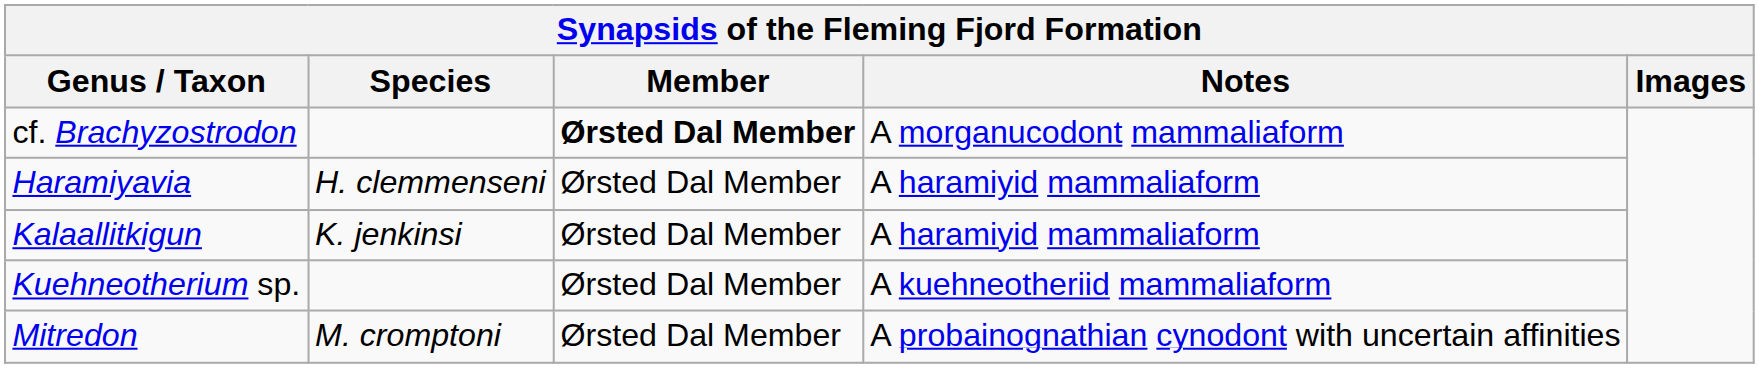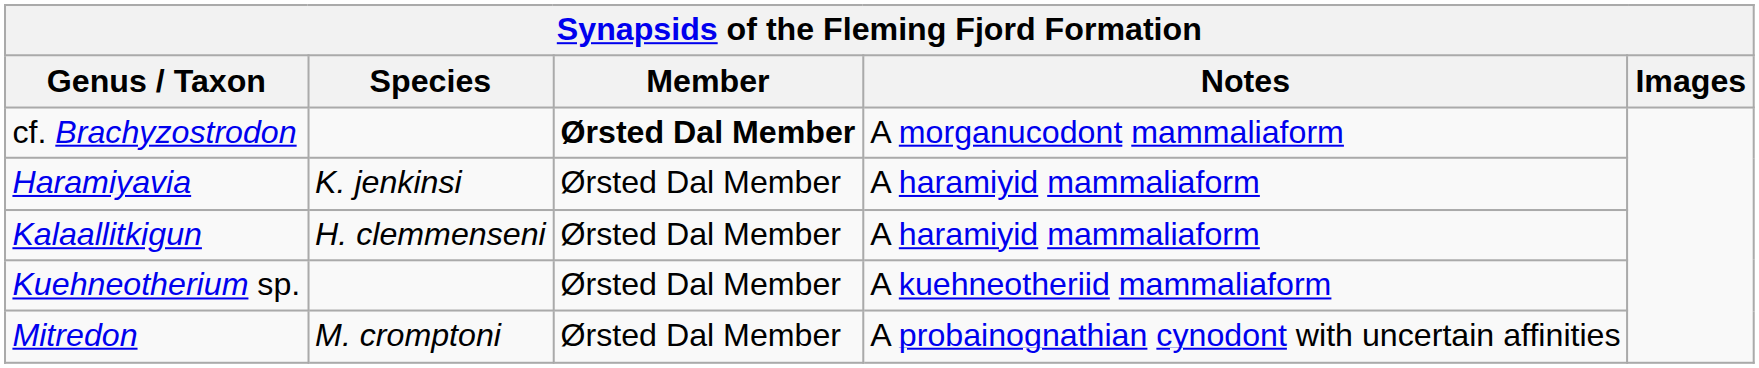Haramiyavia | Species: H. clemmenseni -> K. jenkinsi
Kalaallitkigun | Species: K. jenkinsi -> H. clemmenseni
